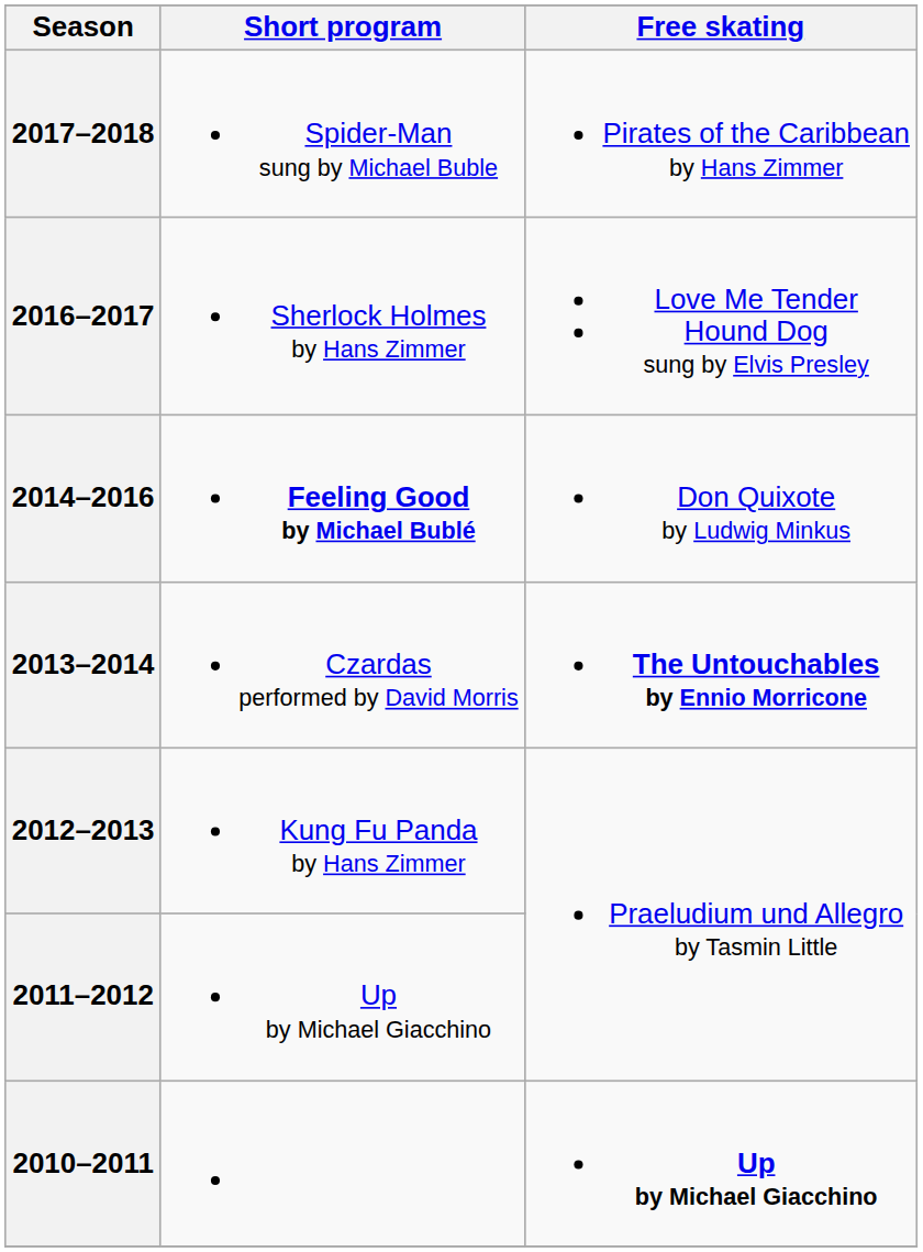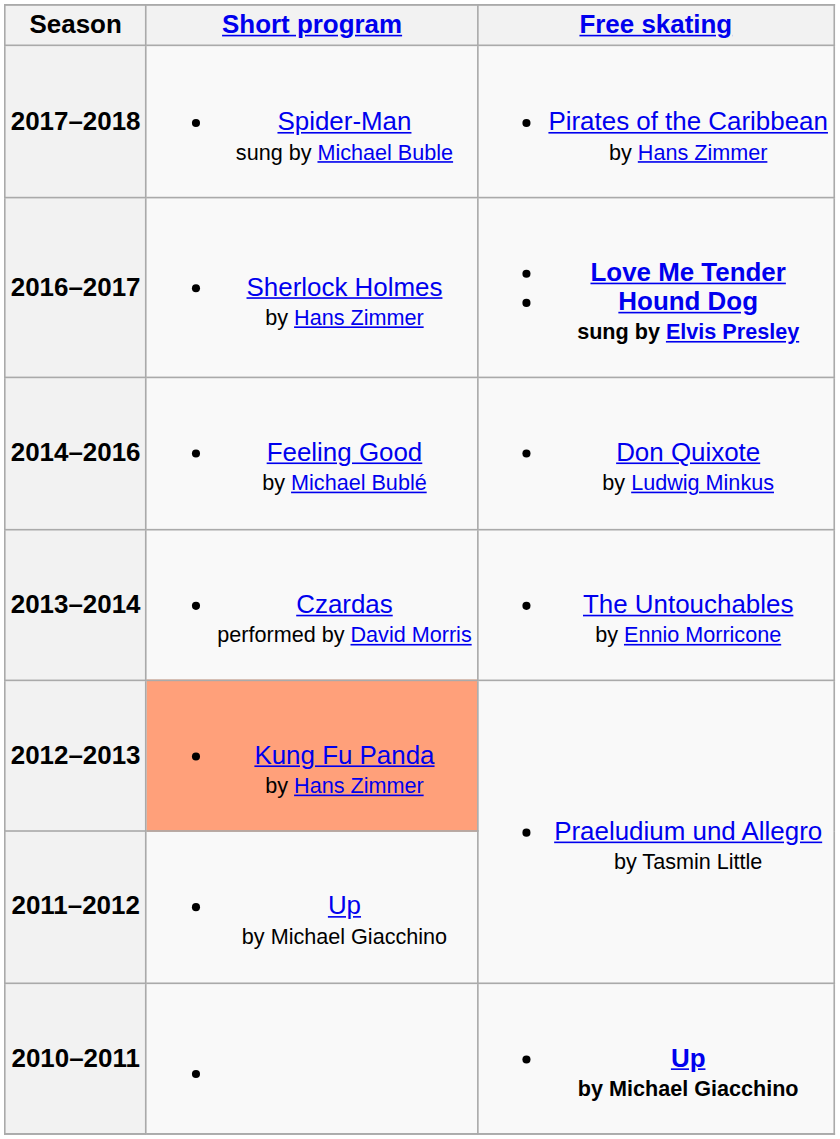2016–2017 | Free skating: normal -> bold
2014–2016 | Short program: bold -> normal
2013–2014 | Free skating: bold -> normal
2012–2013 | Short program: no background -> lightsalmon background
